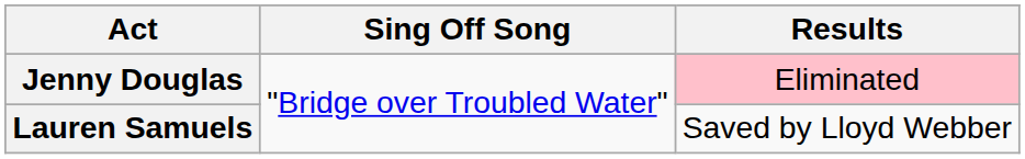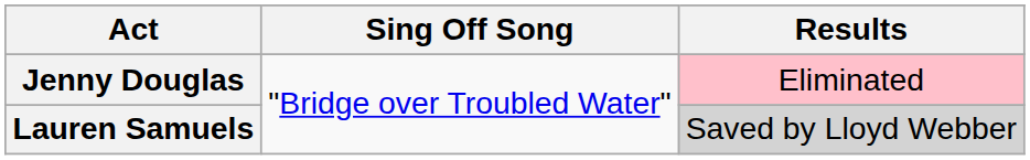Lauren Samuels | Results: no background -> lightgrey background
